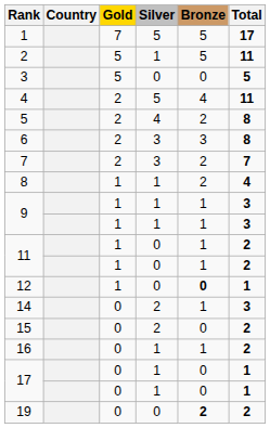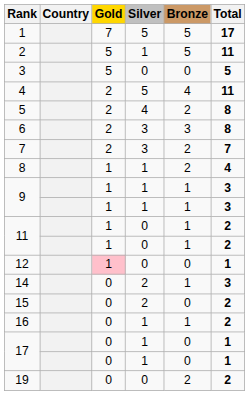12 | Gold: no background -> pink background
12 | Bronze: bold -> normal
19 | Bronze: bold -> normal
